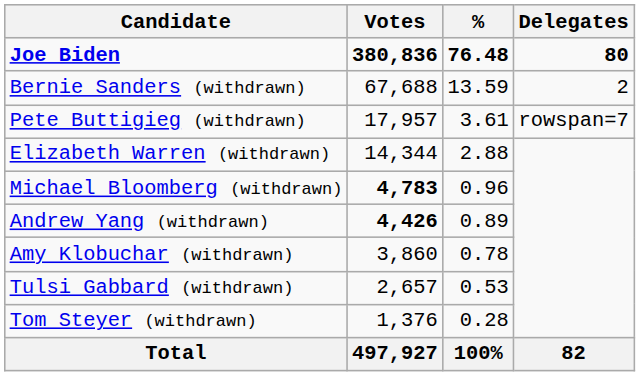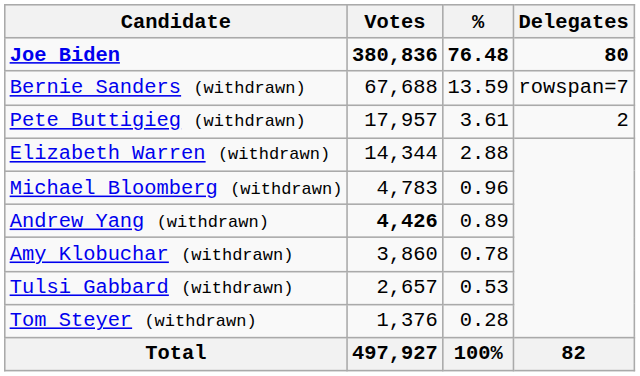Bernie Sanders (withdrawn) | Delegates: 2 -> rowspan=7
Pete Buttigieg (withdrawn) | Delegates: rowspan=7 -> 2
Michael Bloomberg (withdrawn) | Votes: bold -> normal
